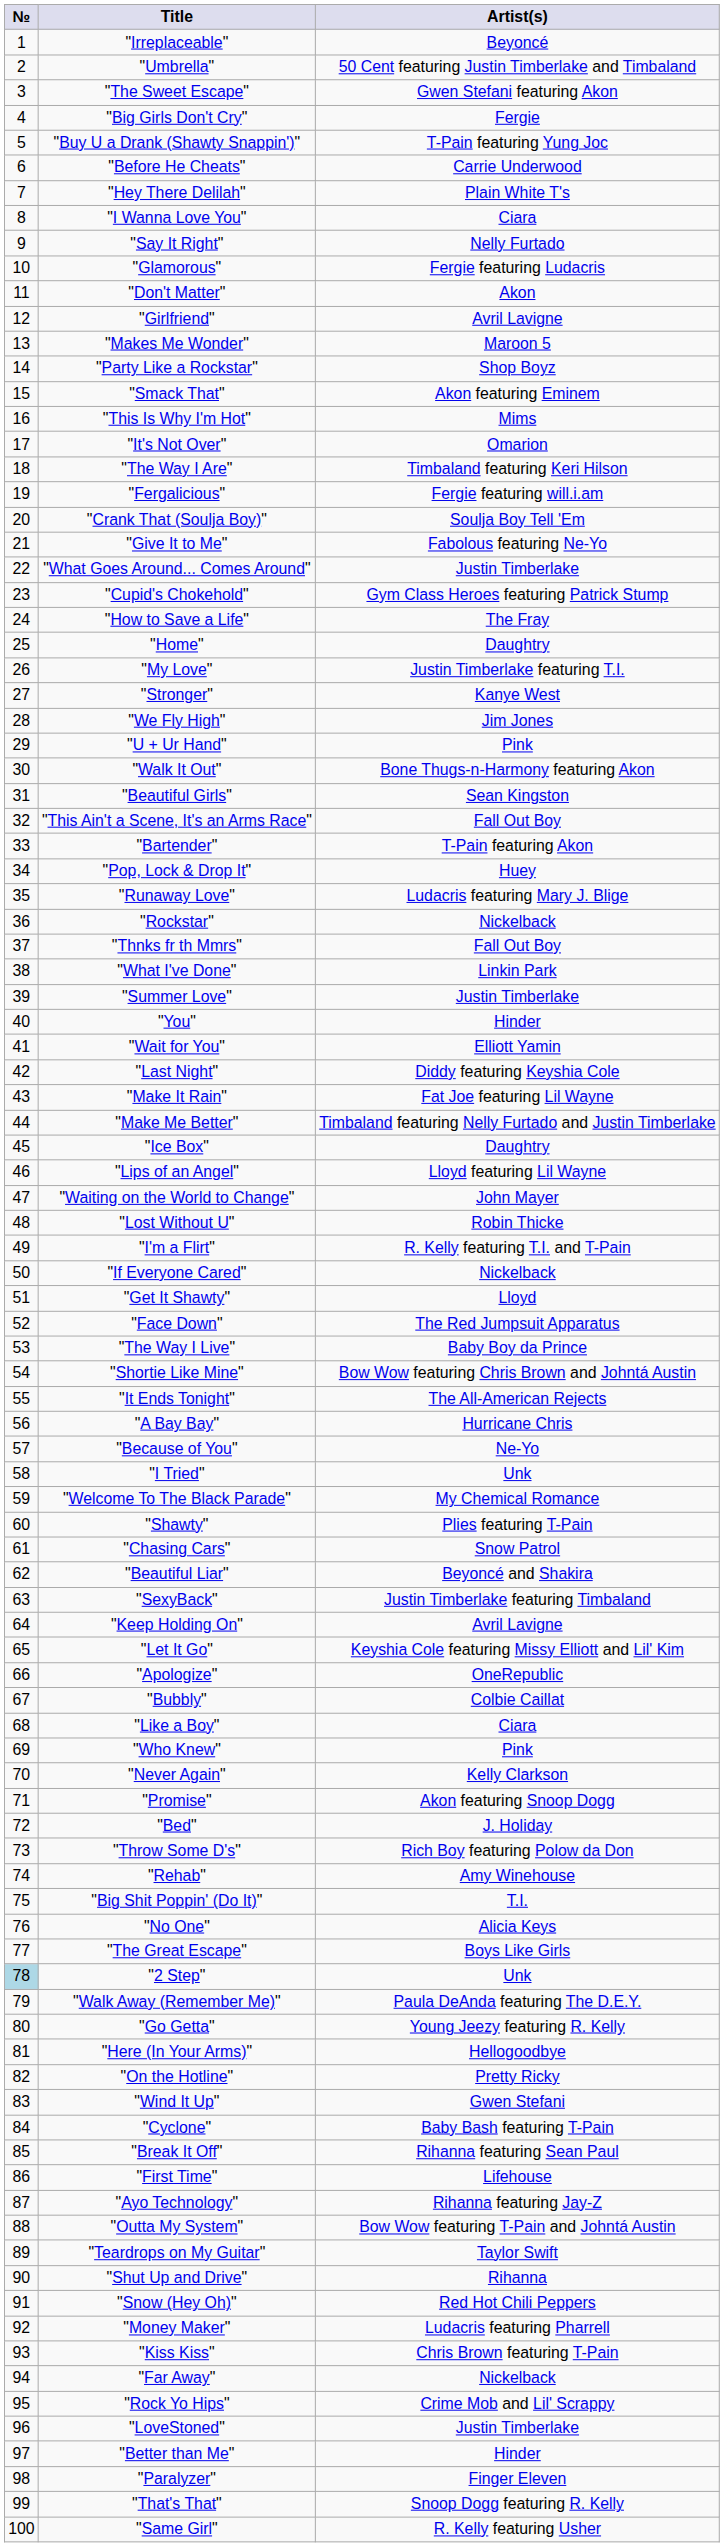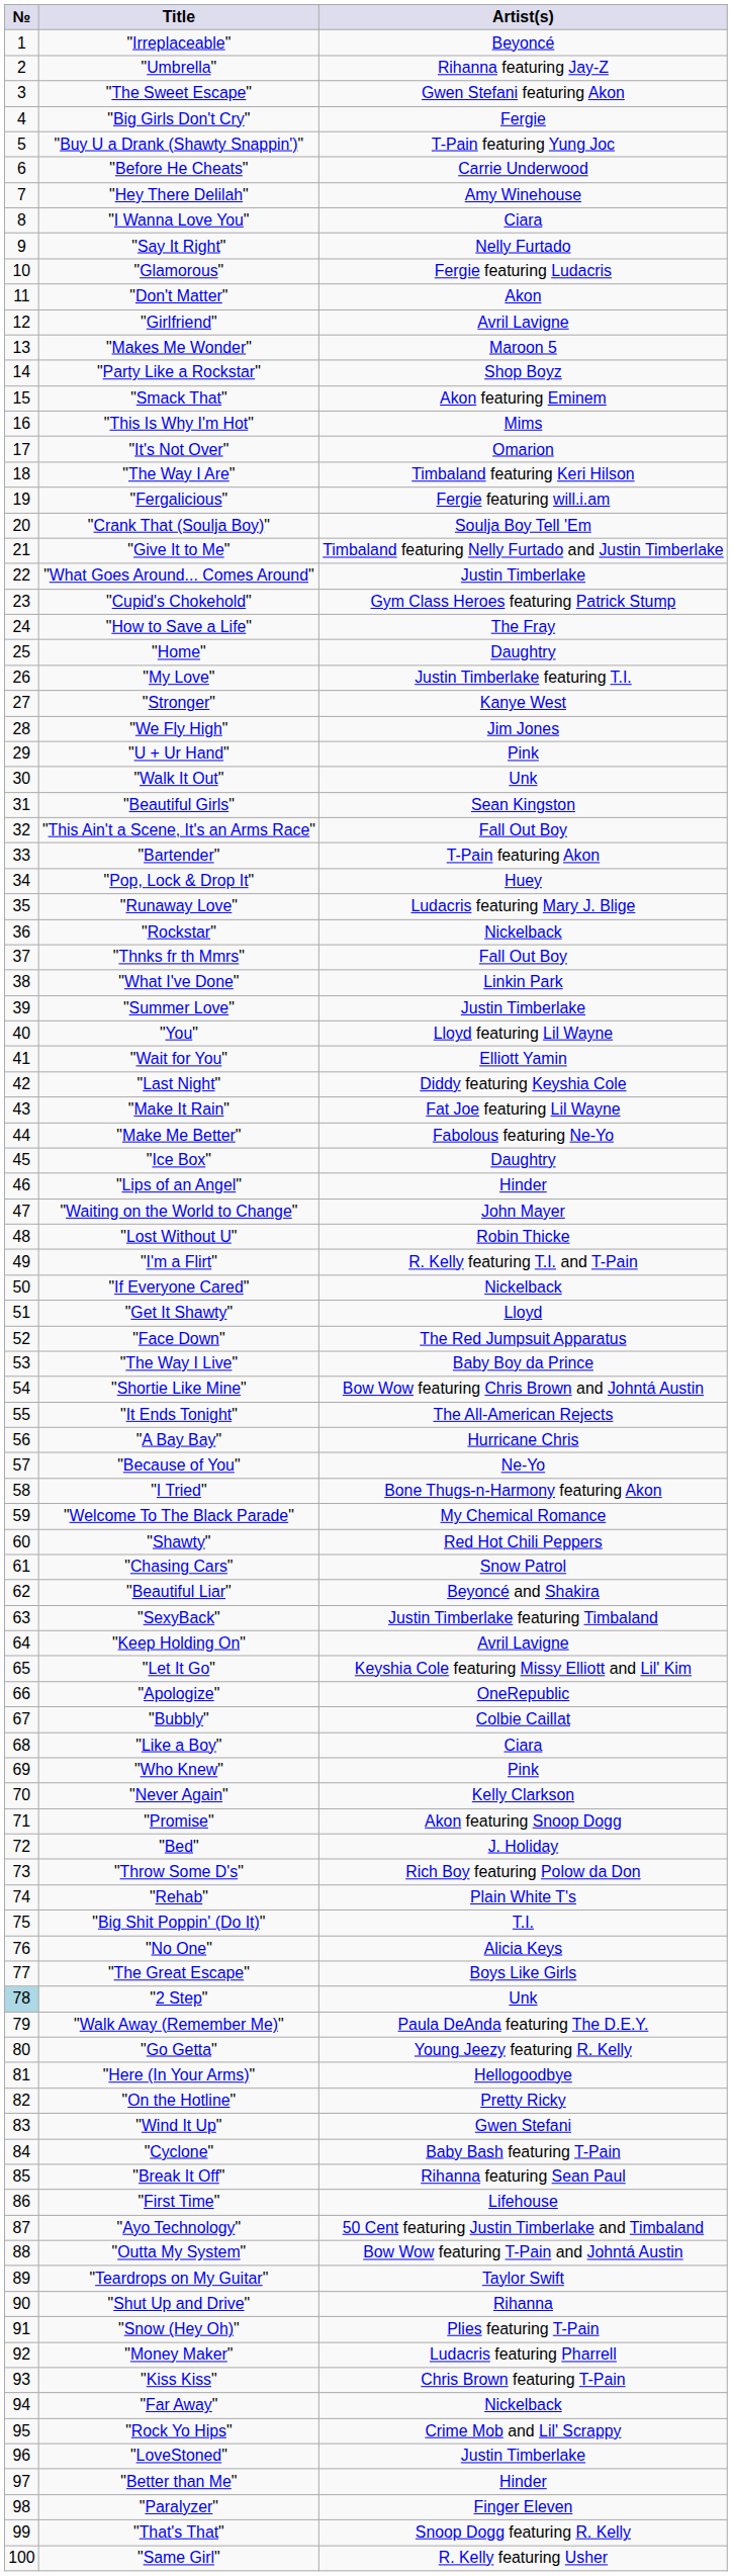"Umbrella" | Artist(s): 50 Cent featuring Justin Timberlake and Timbaland -> Rihanna featuring Jay-Z
"Hey There Delilah" | Artist(s): Plain White T's -> Amy Winehouse
"Give It to Me" | Artist(s): Fabolous featuring Ne-Yo -> Timbaland featuring Nelly Furtado and Justin Timberlake
"Walk It Out" | Artist(s): Bone Thugs-n-Harmony featuring Akon -> Unk
"You" | Artist(s): Hinder -> Lloyd featuring Lil Wayne
"Make Me Better" | Artist(s): Timbaland featuring Nelly Furtado and Justin Timberlake -> Fabolous featuring Ne-Yo
"Lips of an Angel" | Artist(s): Lloyd featuring Lil Wayne -> Hinder
"I Tried" | Artist(s): Unk -> Bone Thugs-n-Harmony featuring Akon
"Shawty" | Artist(s): Plies featuring T-Pain -> Red Hot Chili Peppers
"Rehab" | Artist(s): Amy Winehouse -> Plain White T's
"Ayo Technology" | Artist(s): Rihanna featuring Jay-Z -> 50 Cent featuring Justin Timberlake and Timbaland
"Snow (Hey Oh)" | Artist(s): Red Hot Chili Peppers -> Plies featuring T-Pain
